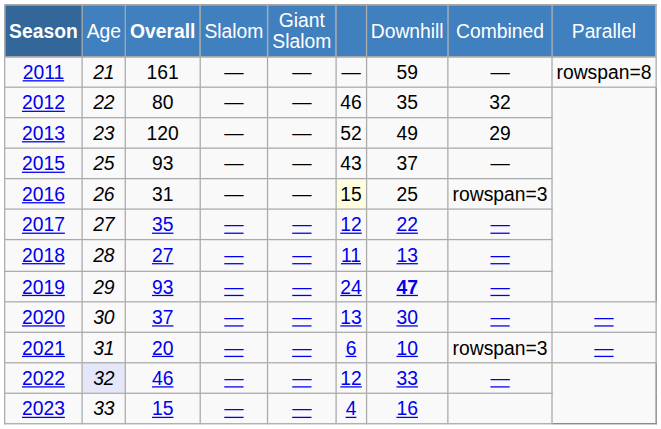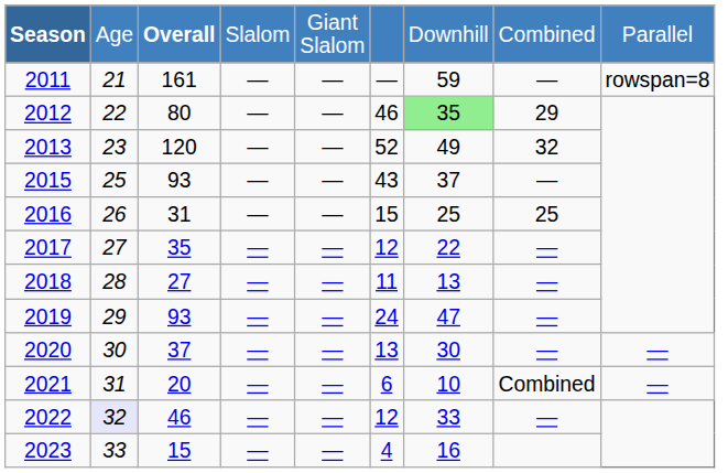2012 | column 7: no background -> lightgreen background
2012 | column 8: 32 -> 29
2013 | column 8: 29 -> 32
2016 | column 6: lightyellow background -> no background
2016 | column 8: rowspan=3 -> 25
2019 | column 7: bold -> normal
2021 | column 8: rowspan=3 -> Combined
